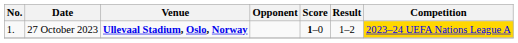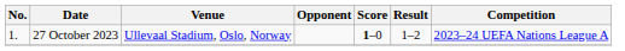27 October 2023 | Venue: bold -> normal
27 October 2023 | Competition: gold background -> no background
